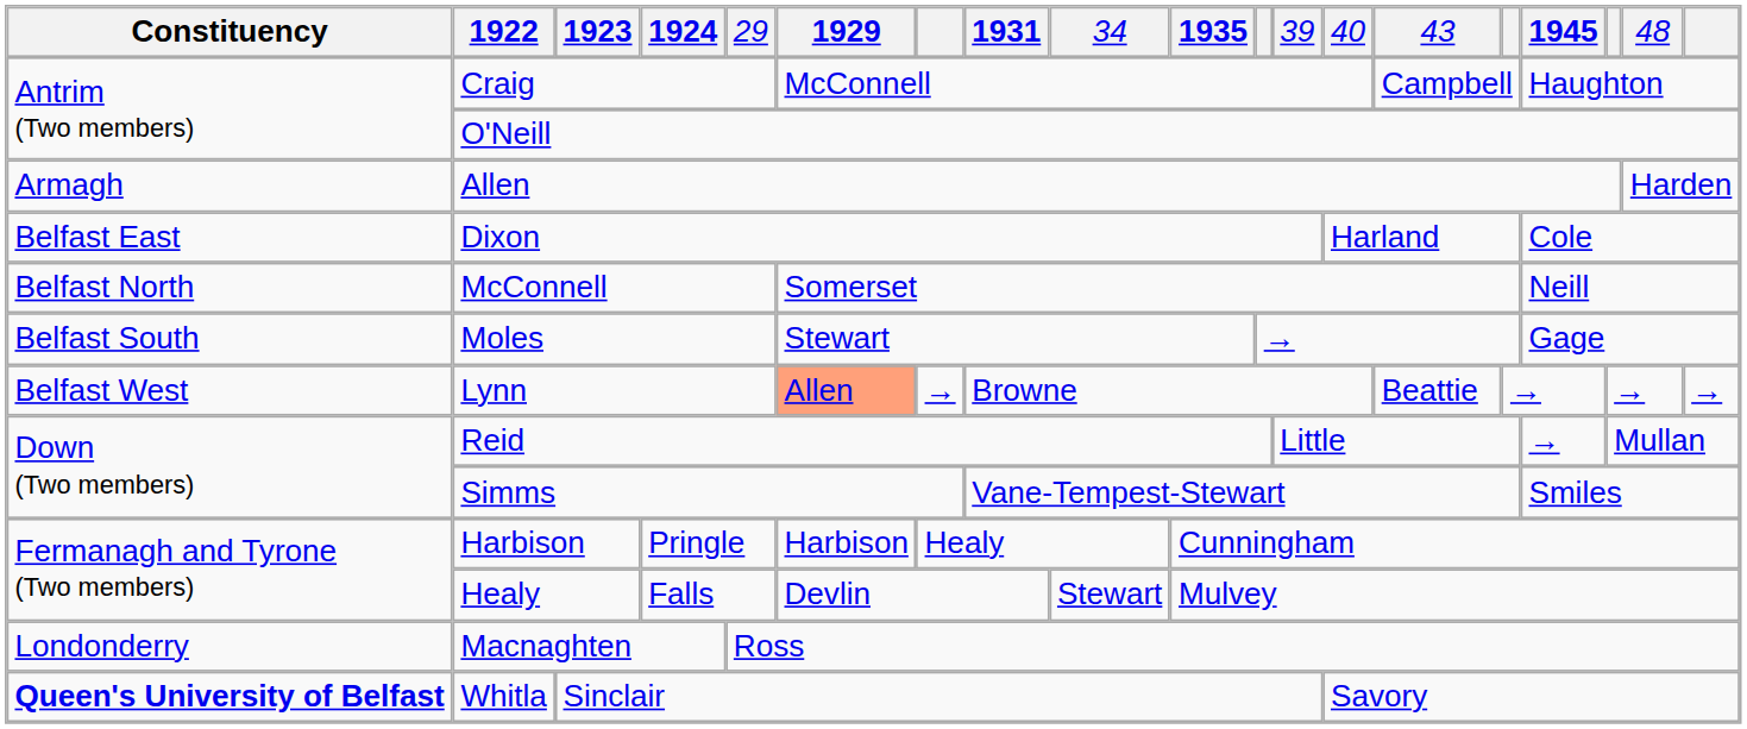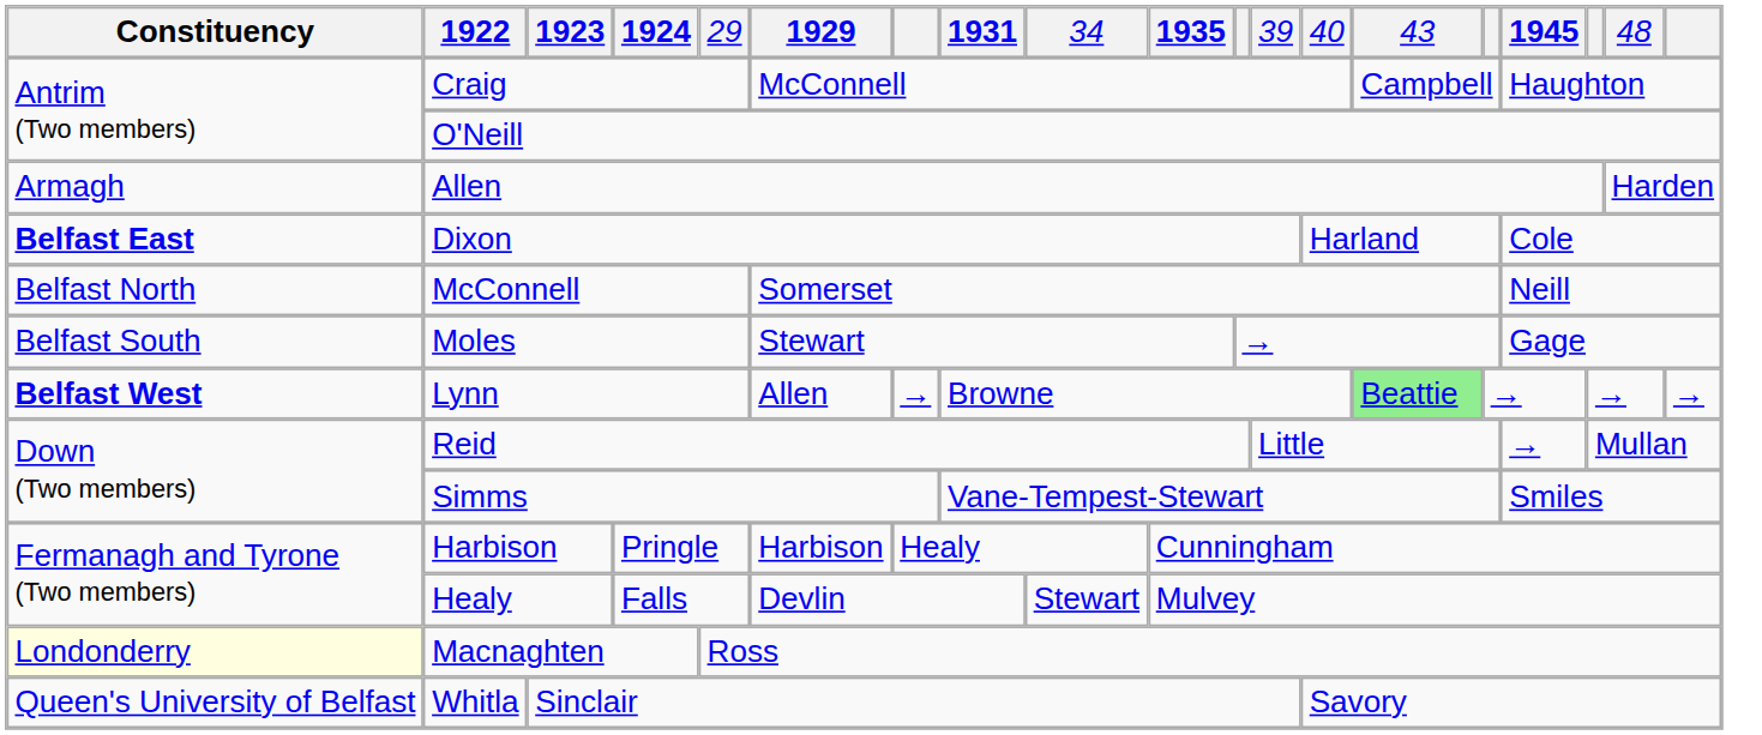Dixon | Constituency: normal -> bold
Lynn | Constituency: normal -> bold
Lynn | 1929: lightsalmon background -> no background
Lynn | 43: no background -> lightgreen background
Macnaghten | Constituency: no background -> lightyellow background
Whitla | Constituency: bold -> normal
